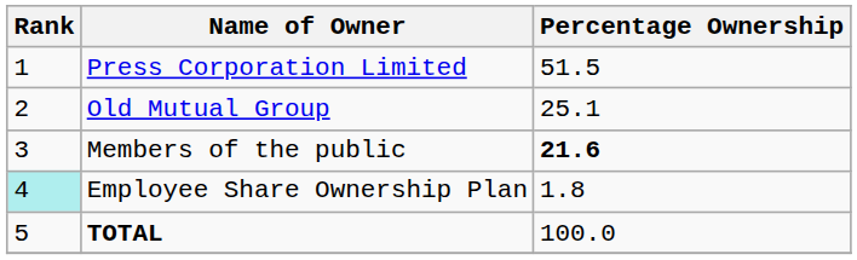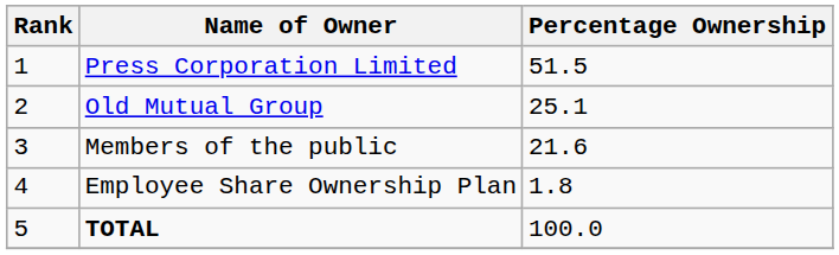Members of the public | Percentage Ownership: bold -> normal
Employee Share Ownership Plan | Rank: paleturquoise background -> no background
